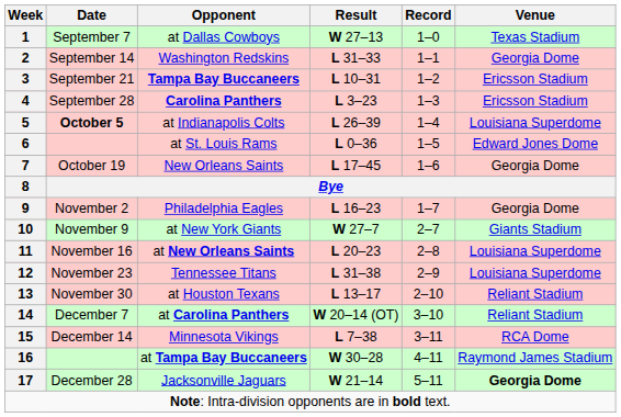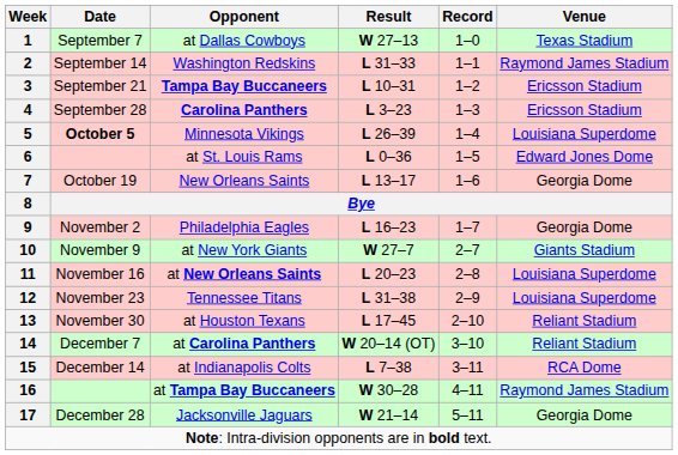2 | Venue: Georgia Dome -> Raymond James Stadium
5 | Opponent: at Indianapolis Colts -> Minnesota Vikings
7 | Result: L 17–45 -> L 13–17
13 | Result: L 13–17 -> L 17–45
15 | Opponent: Minnesota Vikings -> at Indianapolis Colts
17 | Venue: bold -> normal
